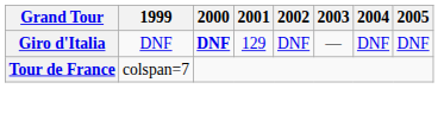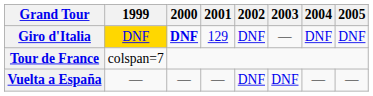Giro d'Italia | 1999: no background -> gold background
+ row: Vuelta a España | — | — | — | DNF | DNF | — | —
